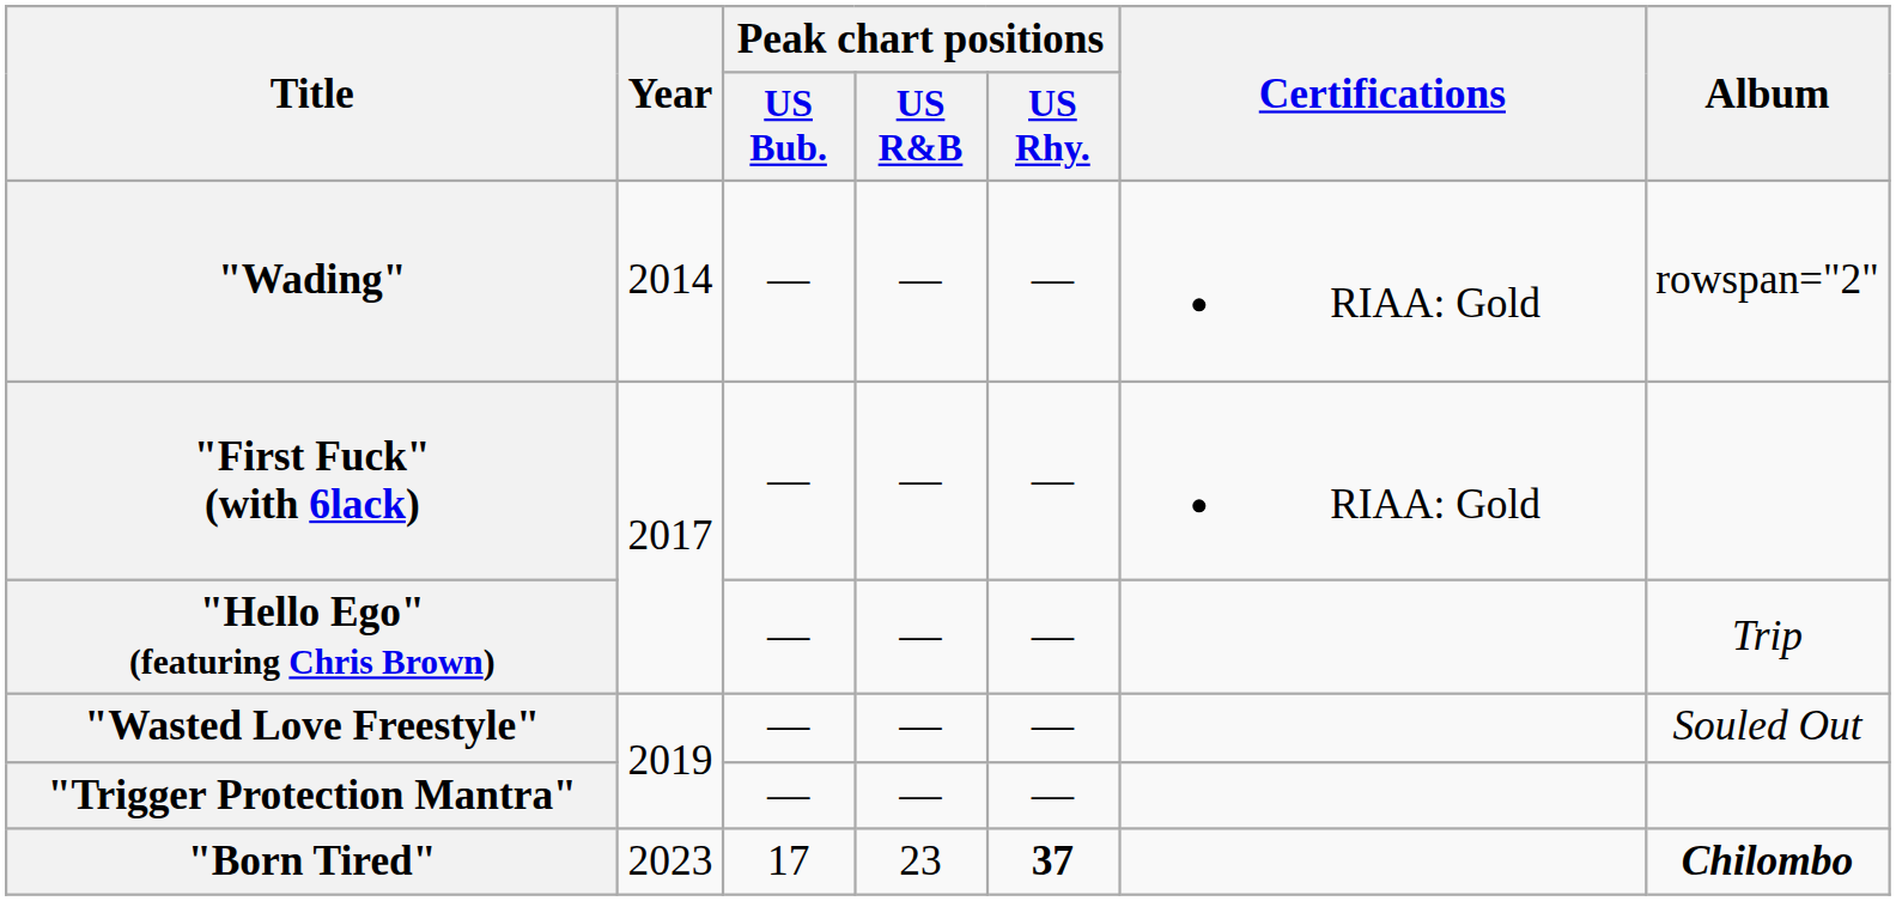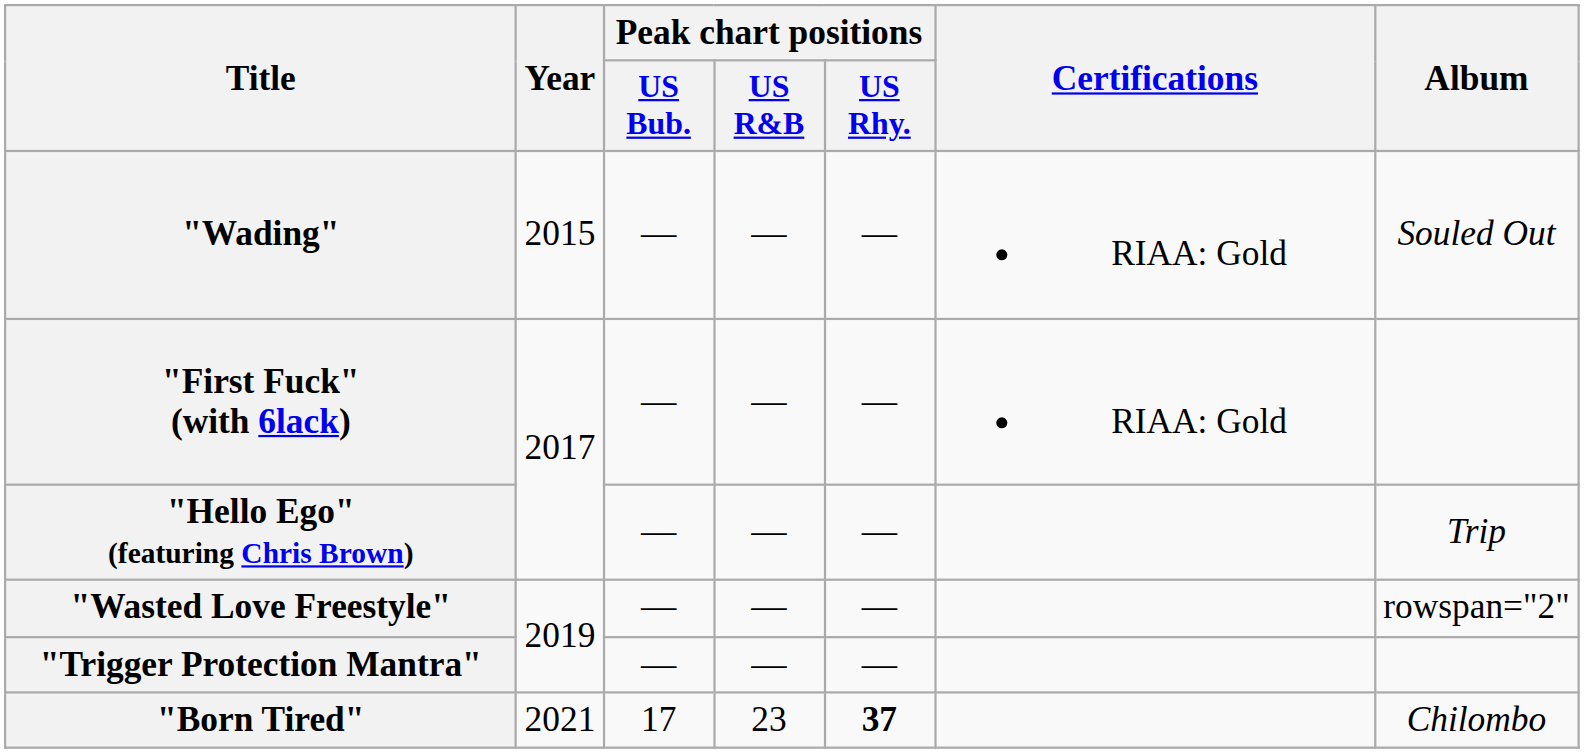"Wading" | Year: 2014 -> 2015
"Wading" | Album: rowspan="2" -> Souled Out
"Wasted Love Freestyle" | Album: Souled Out -> rowspan="2"
"Born Tired" | Year: 2023 -> 2021
"Born Tired" | Album: bold -> normal
